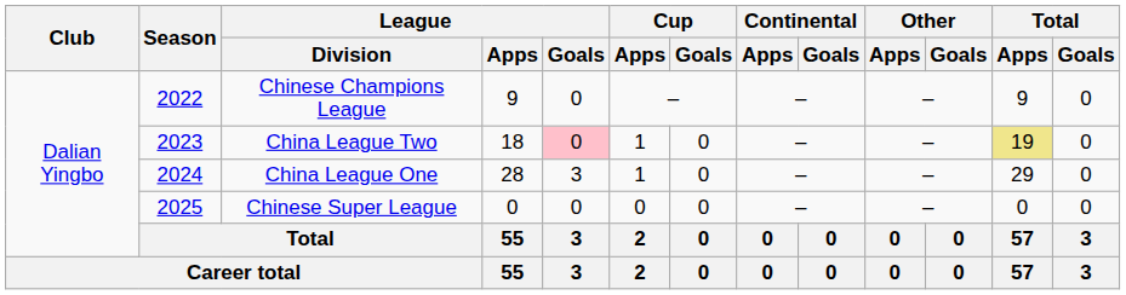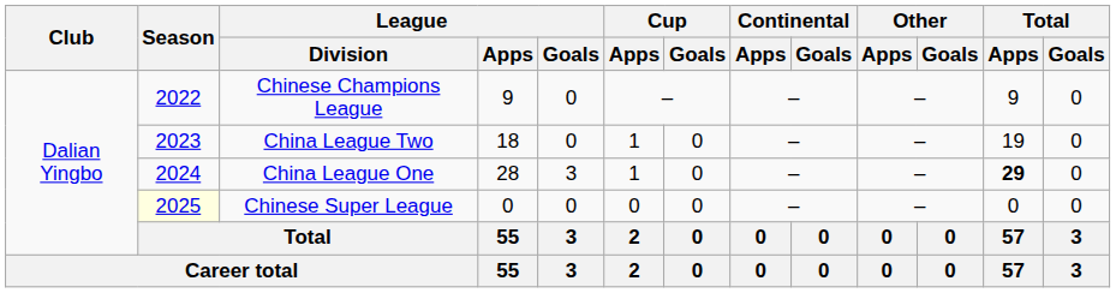China League Two | League / Goals: pink background -> no background
China League Two | Total / Apps: khaki background -> no background
China League One | Total / Apps: normal -> bold
Chinese Super League | Season: no background -> lightyellow background
